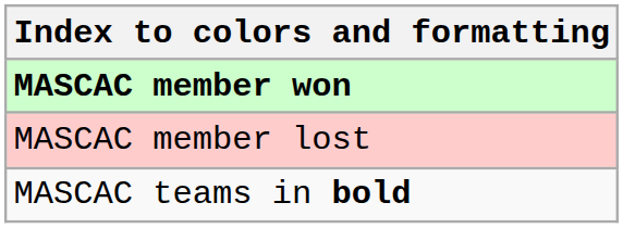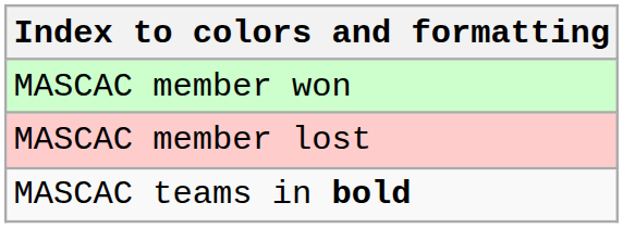row 2 | column 1: bold -> normal
